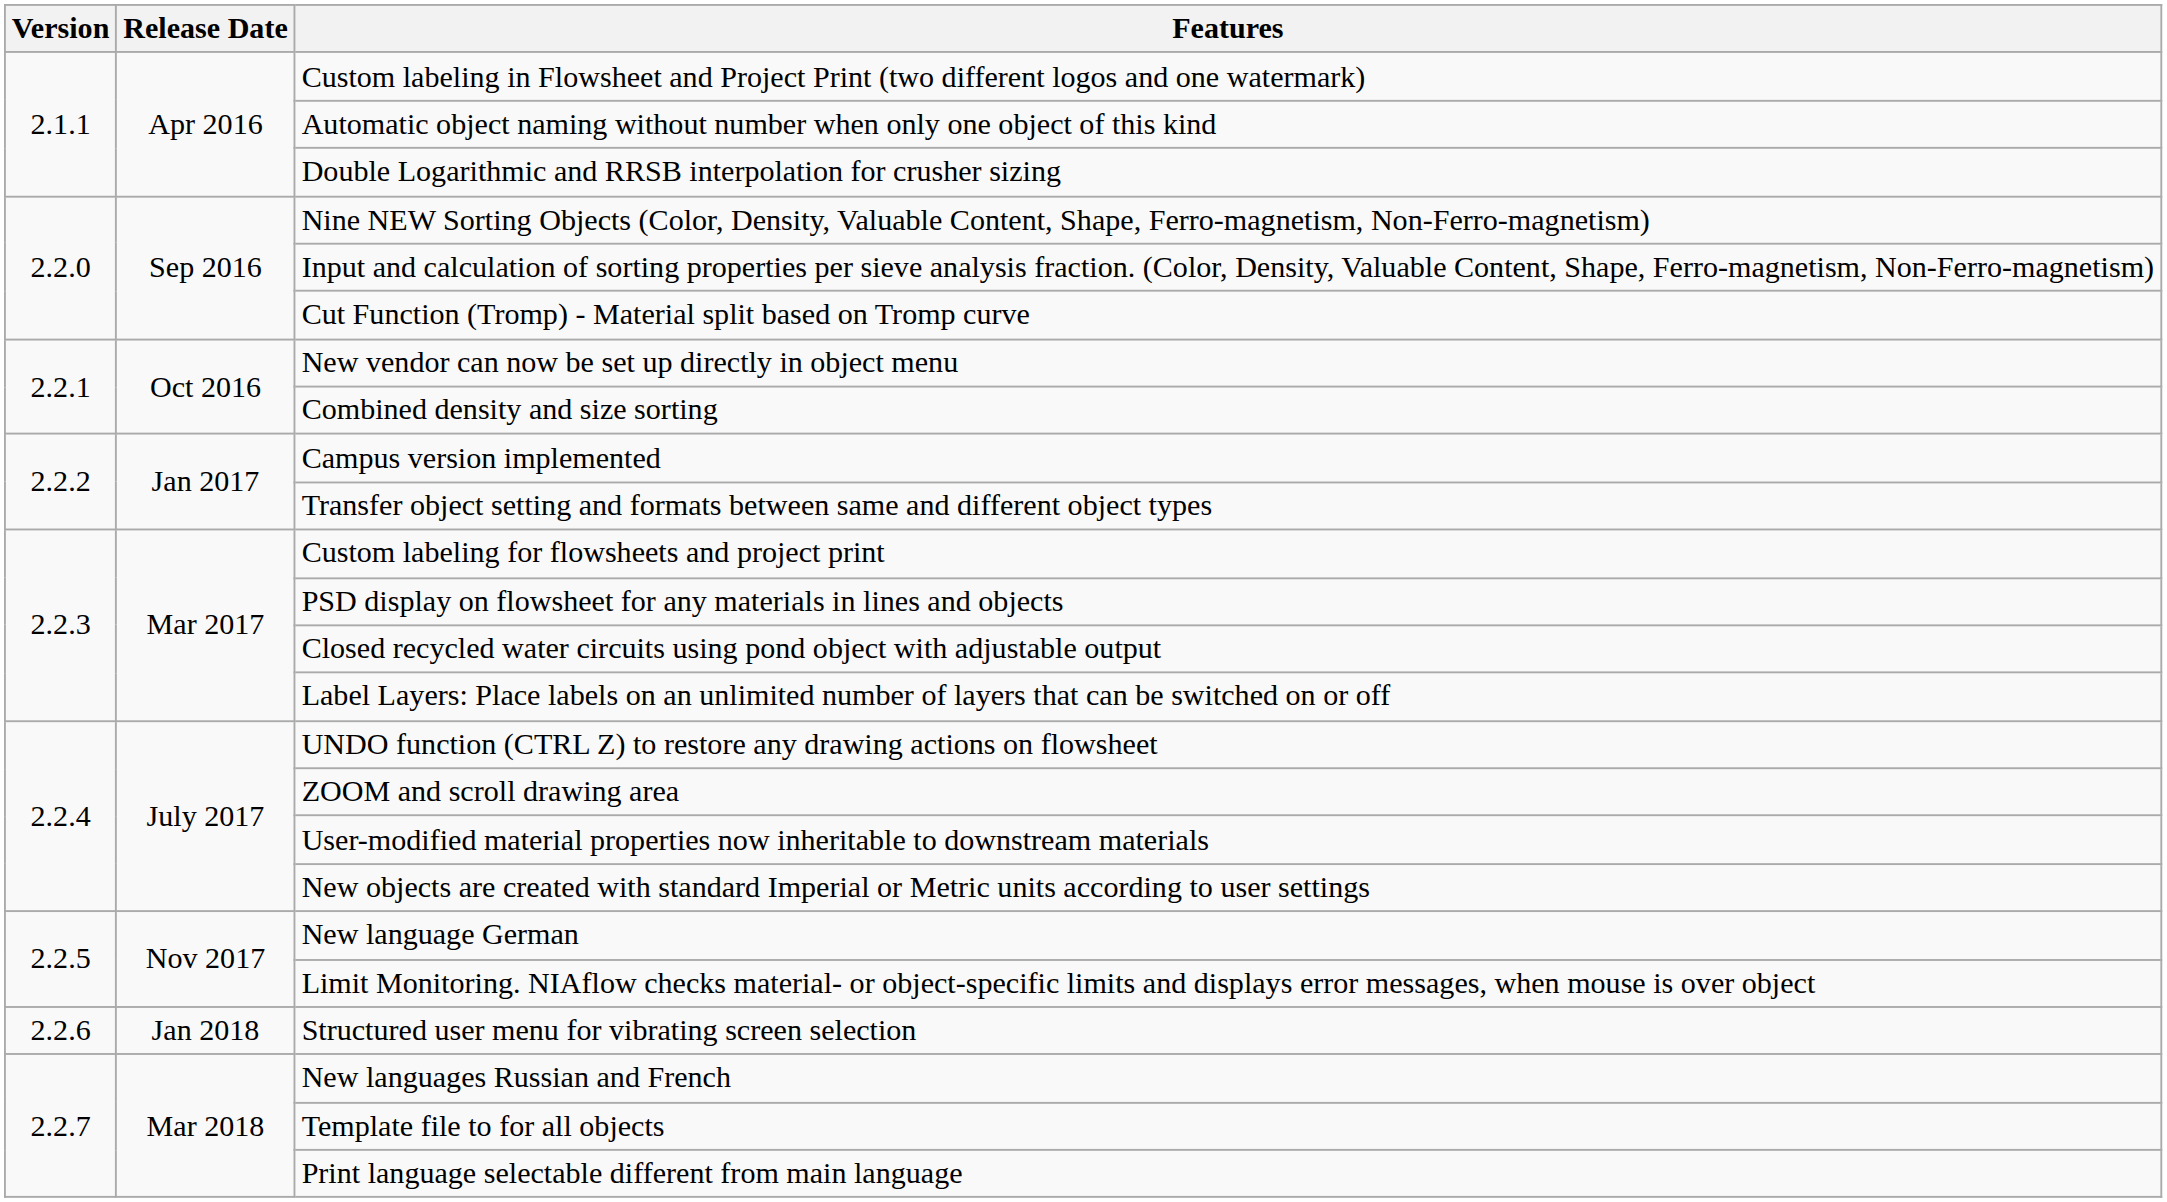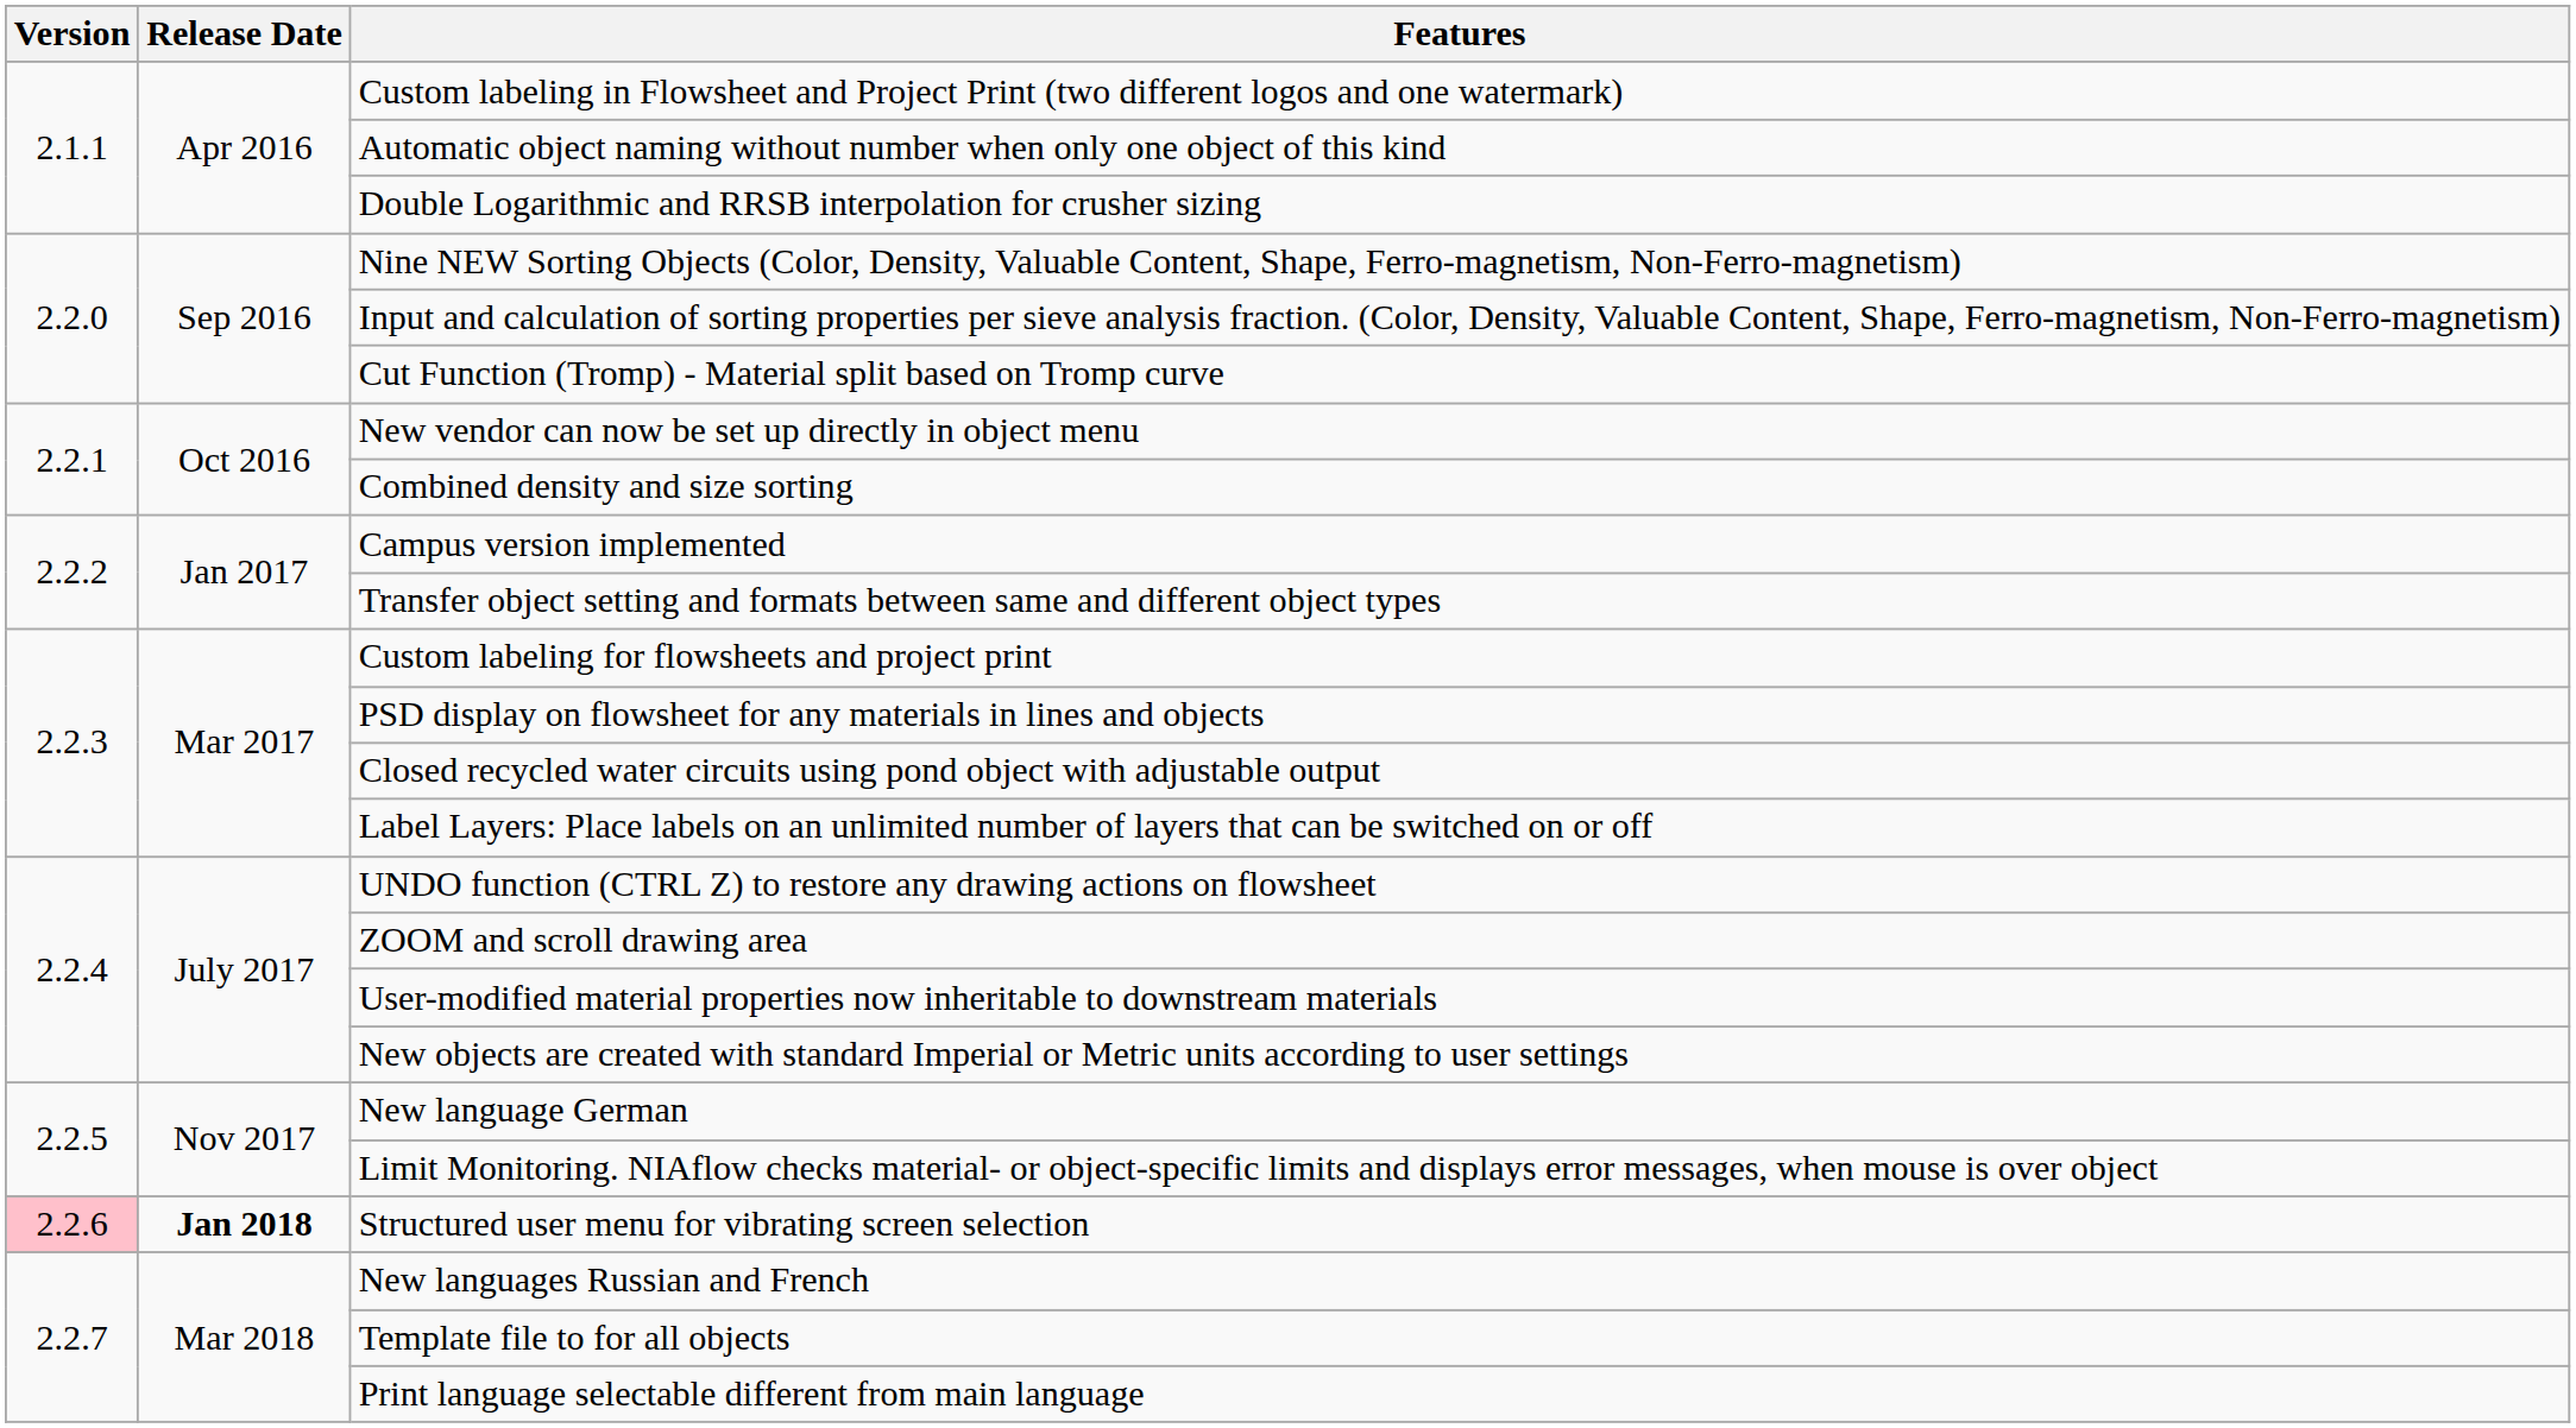Structured user menu for vibrating screen selection | Version: no background -> pink background
Structured user menu for vibrating screen selection | Release Date: normal -> bold
